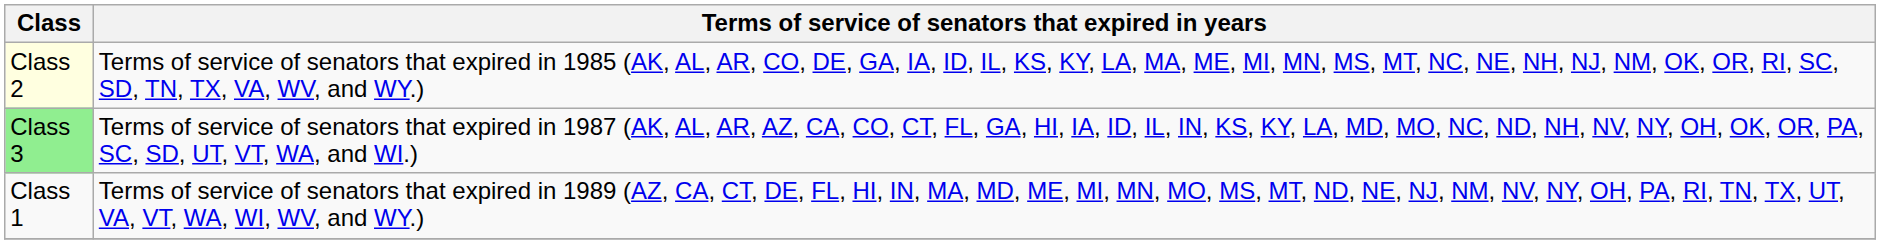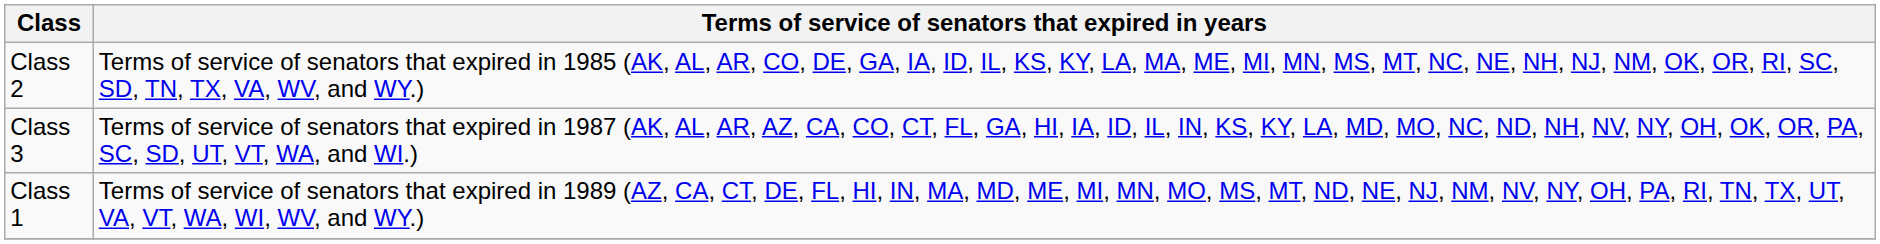Class 2 | Class: lightyellow background -> no background
Class 3 | Class: lightgreen background -> no background
